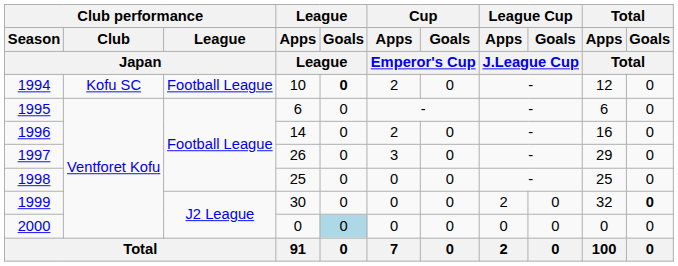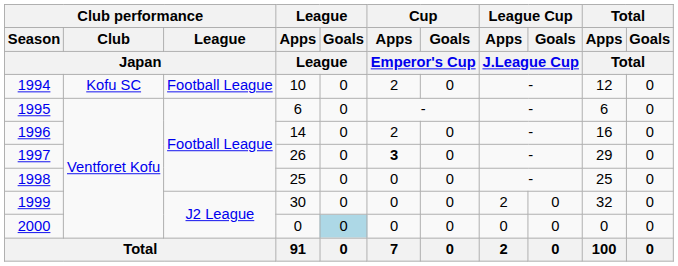1994 | League / Goals / League: bold -> normal
1997 | Cup / Apps / Emperor's Cup: normal -> bold
1999 | Total / Goals / Total: bold -> normal
